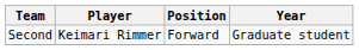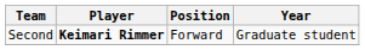Second | Player: normal -> bold
